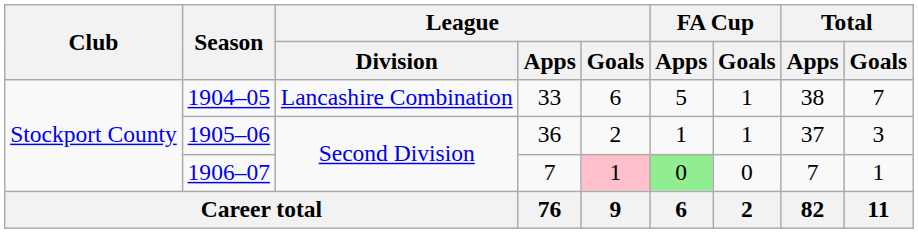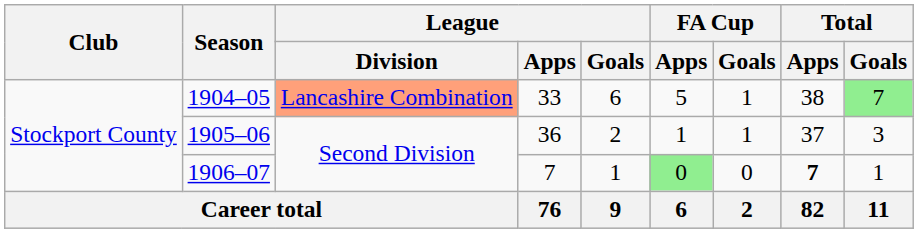1904–05 | League / Division: no background -> lightsalmon background
1904–05 | Total / Goals: no background -> lightgreen background
1906–07 | League / Goals: pink background -> no background
1906–07 | Total / Apps: normal -> bold
